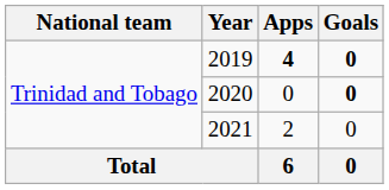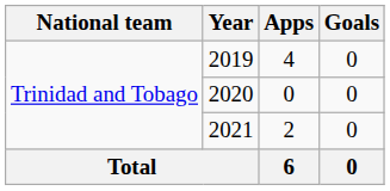2019 | Apps: bold -> normal
2019 | Goals: bold -> normal
2020 | Goals: bold -> normal
